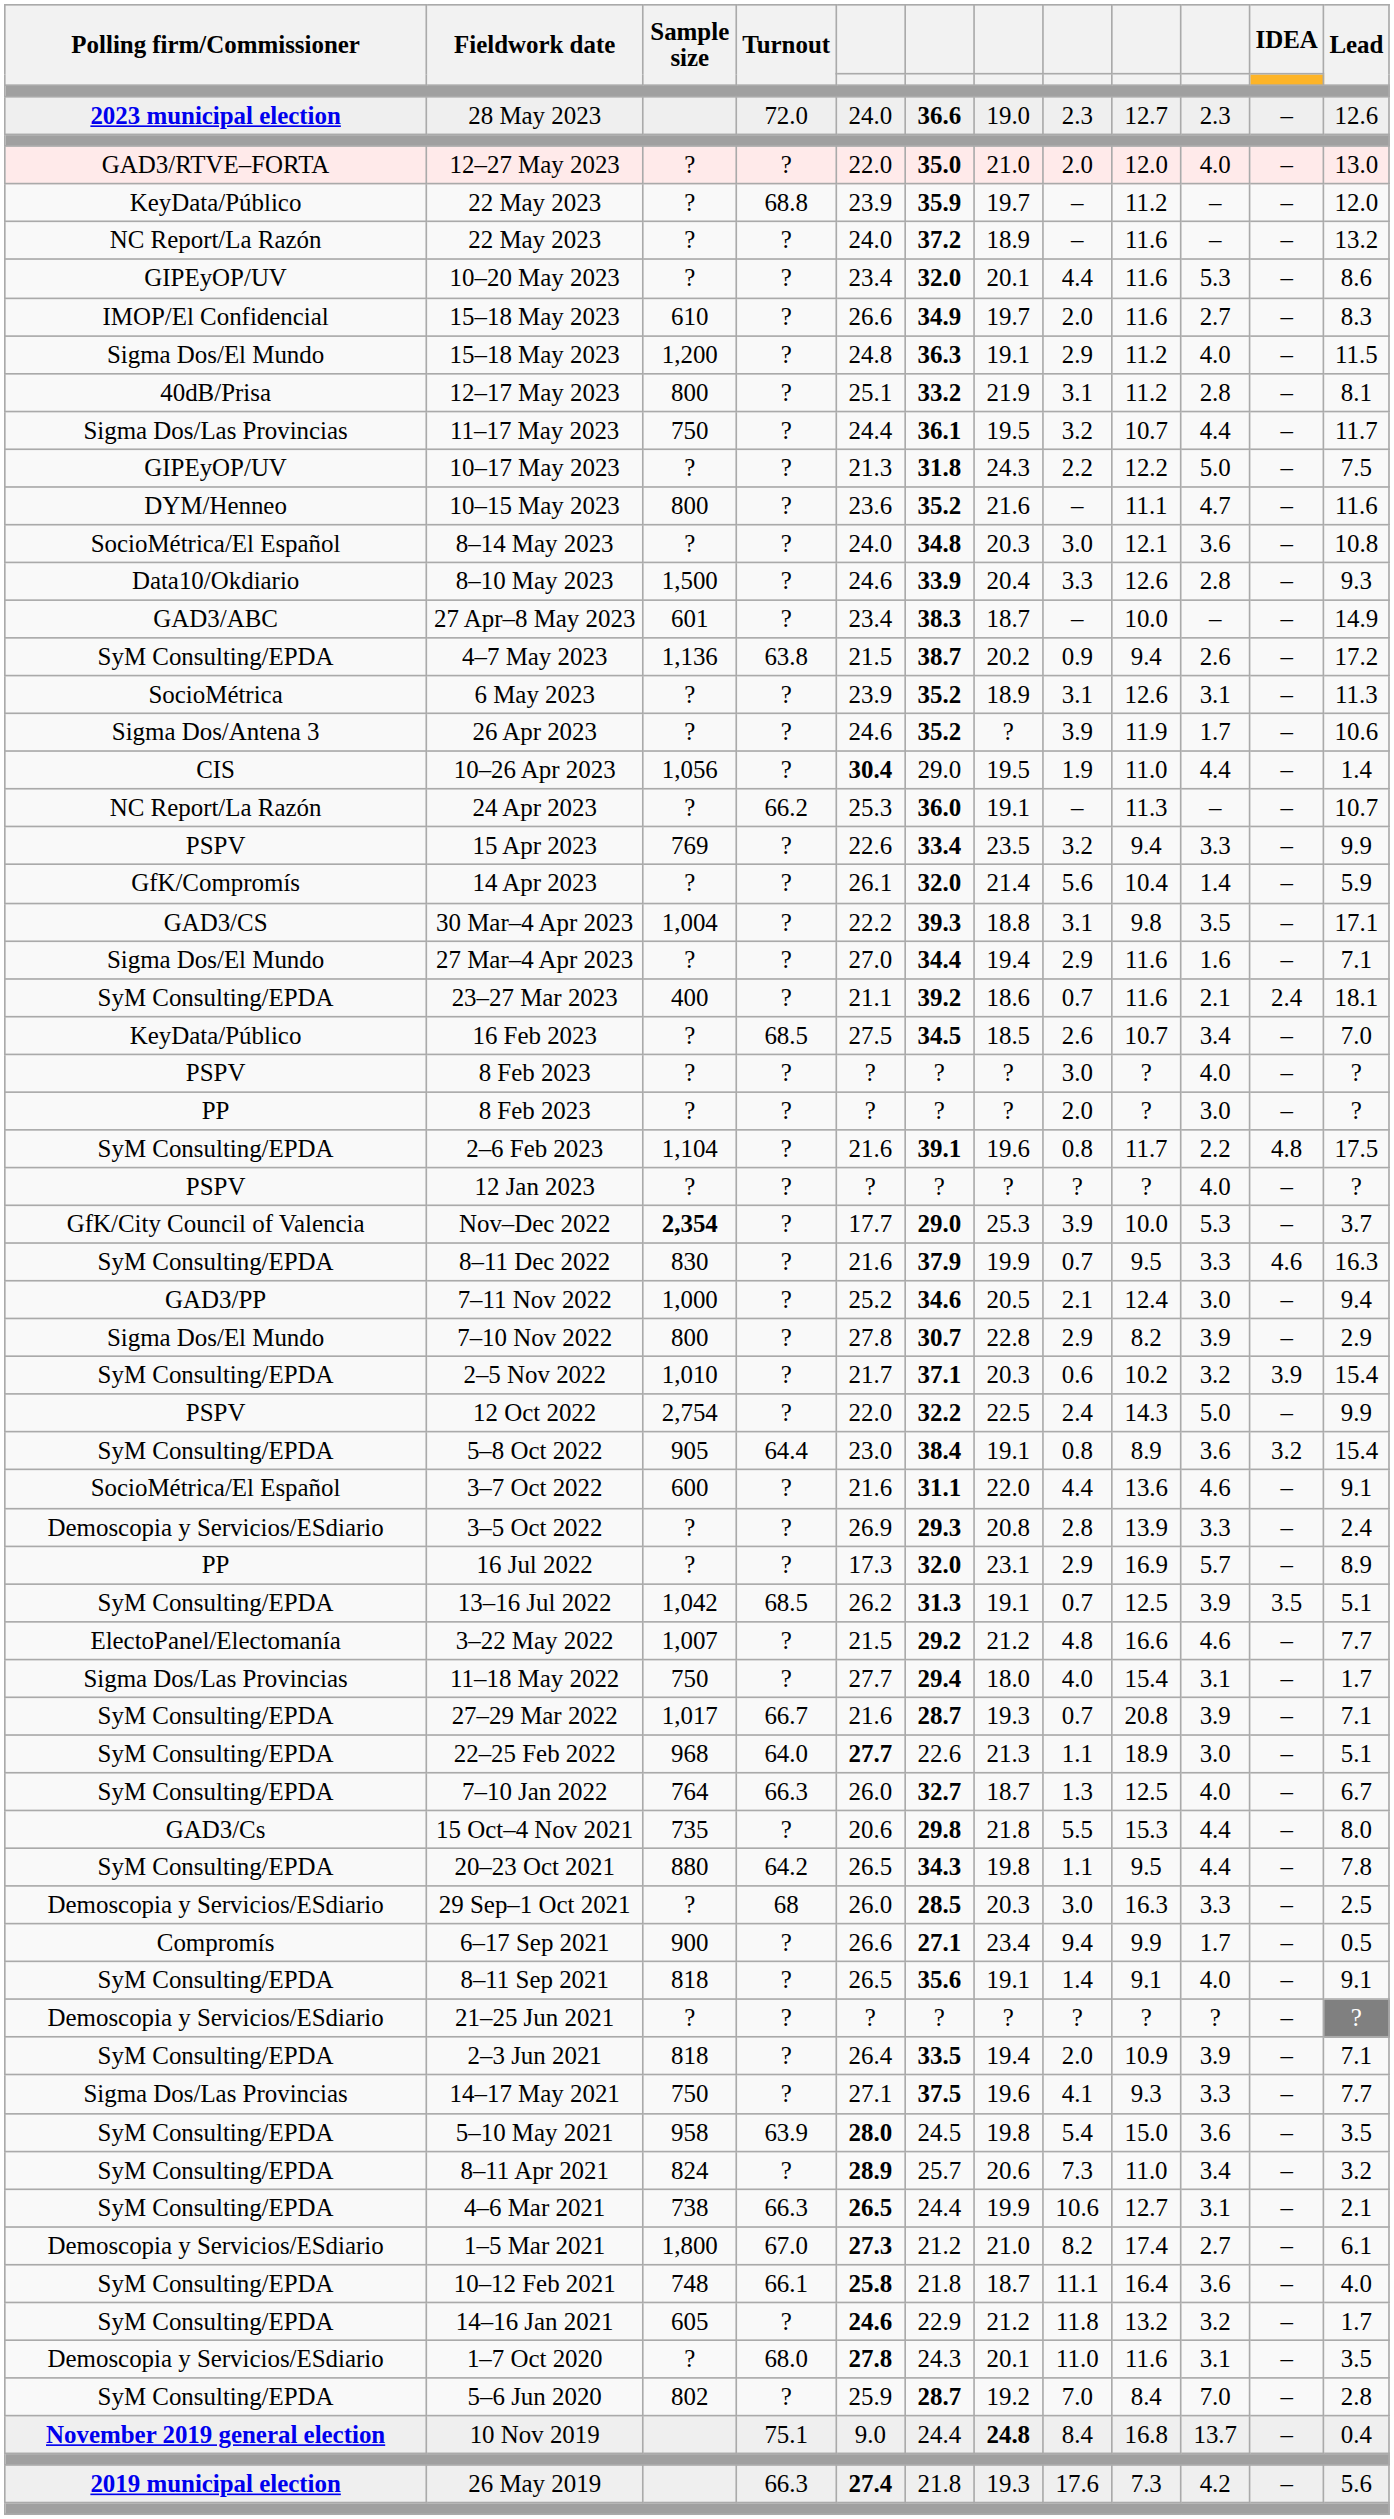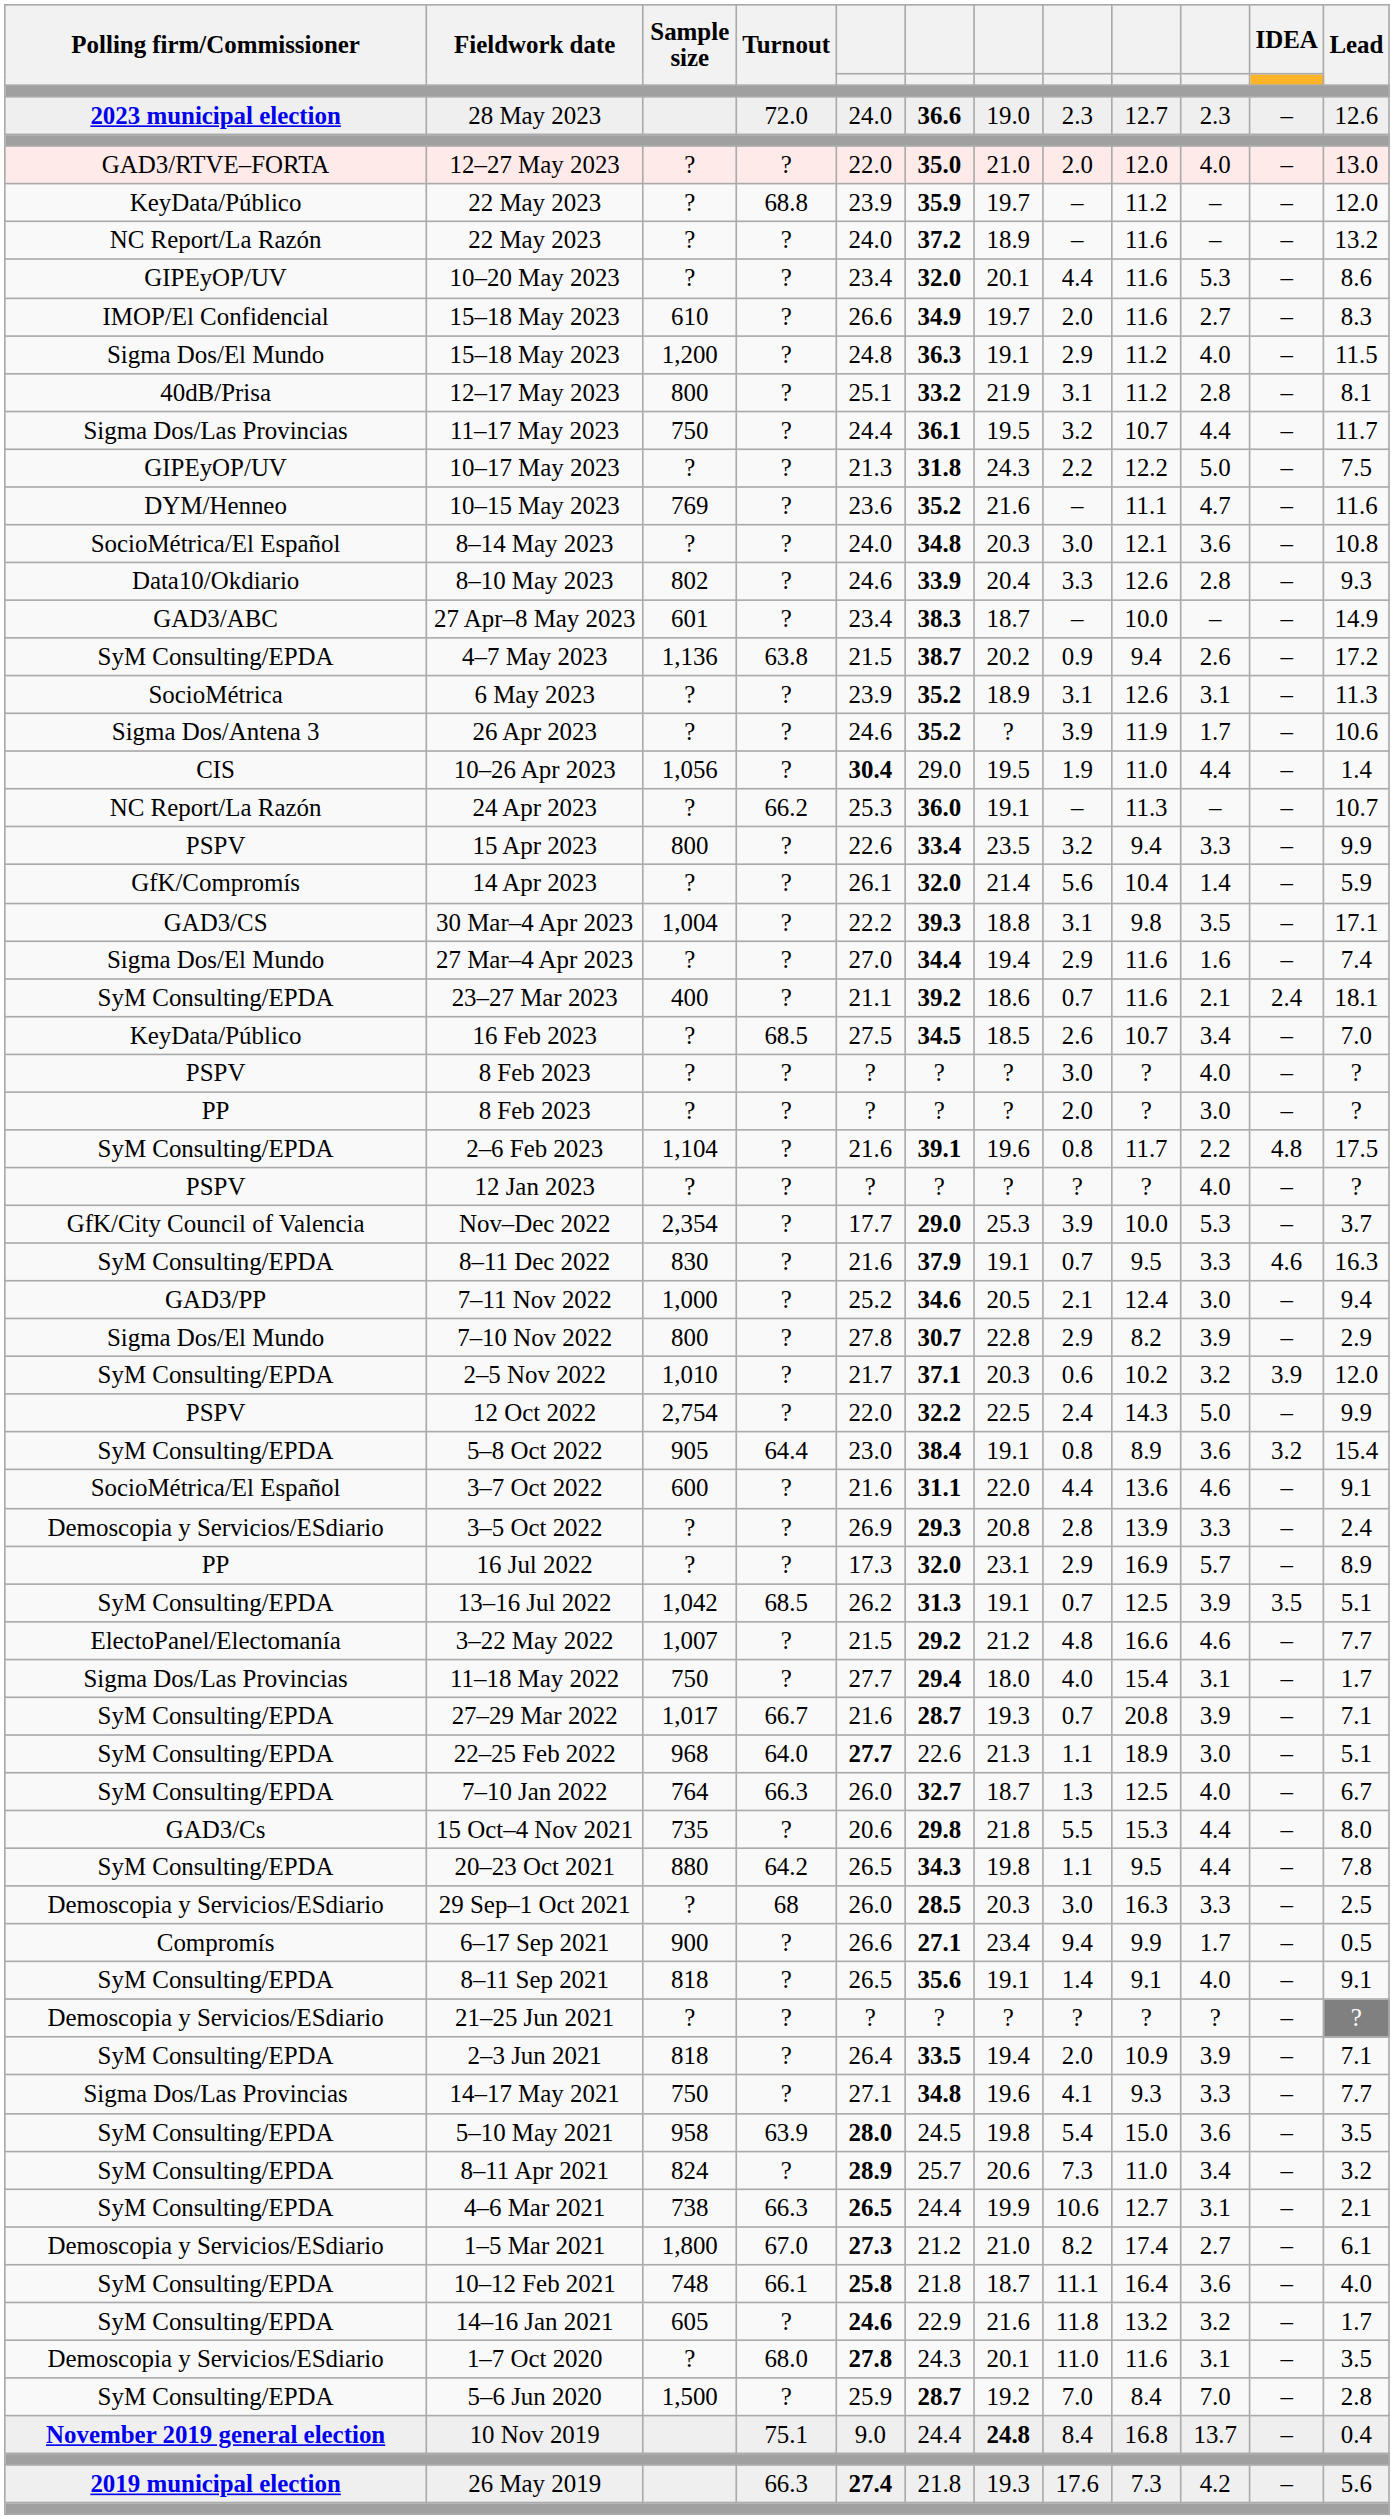10–15 May 2023 | Sample size: 800 -> 769
8–10 May 2023 | Sample size: 1,500 -> 802
15 Apr 2023 | Sample size: 769 -> 800
27 Mar–4 Apr 2023 | Lead: 7.1 -> 7.4
Nov–Dec 2022 | Sample size: bold -> normal
8–11 Dec 2022 | column 7: 19.9 -> 19.1
2–5 Nov 2022 | Lead: 15.4 -> 12.0
14–17 May 2021 | column 6: 37.5 -> 34.8
14–16 Jan 2021 | column 7: 21.2 -> 21.6
5–6 Jun 2020 | Sample size: 802 -> 1,500
